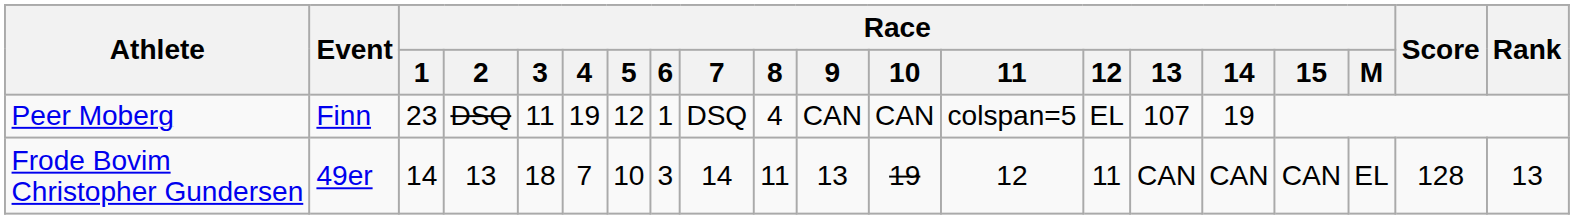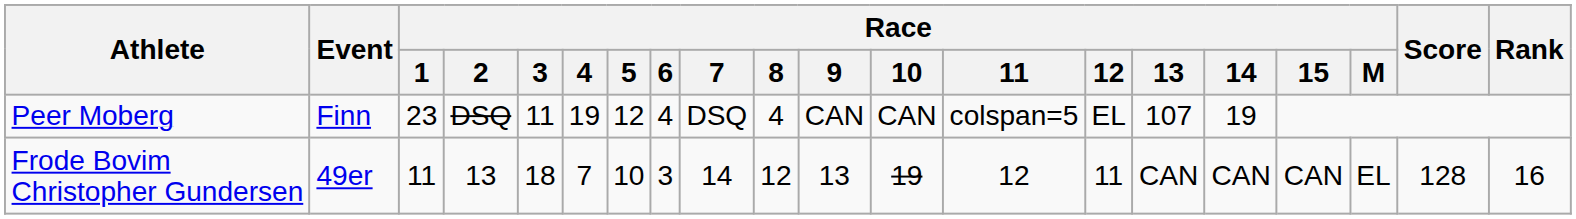Peer Moberg | Race / 6: 1 -> 4
Frode Bovim Christopher Gundersen | Race / 1: 14 -> 11
Frode Bovim Christopher Gundersen | Race / 8: 11 -> 12
Frode Bovim Christopher Gundersen | Rank: 13 -> 16
